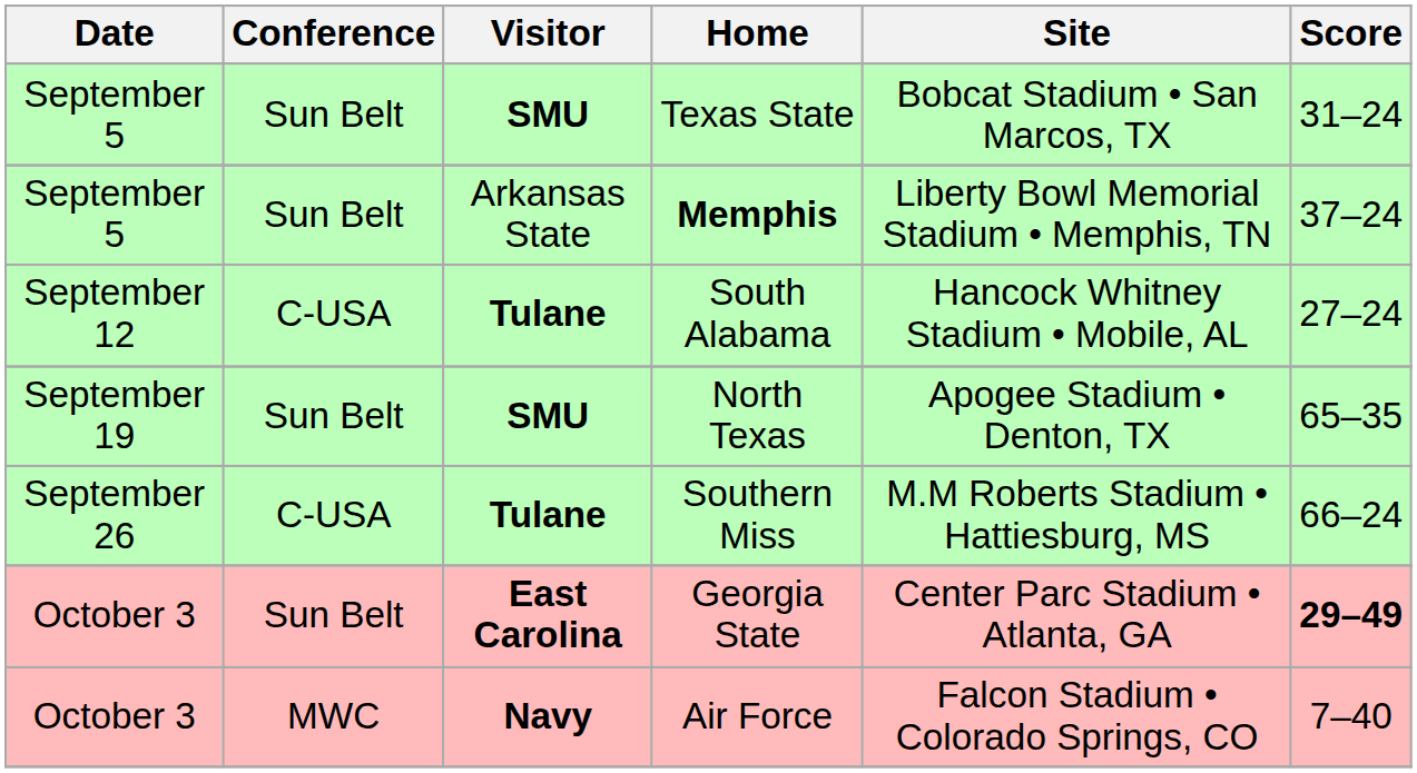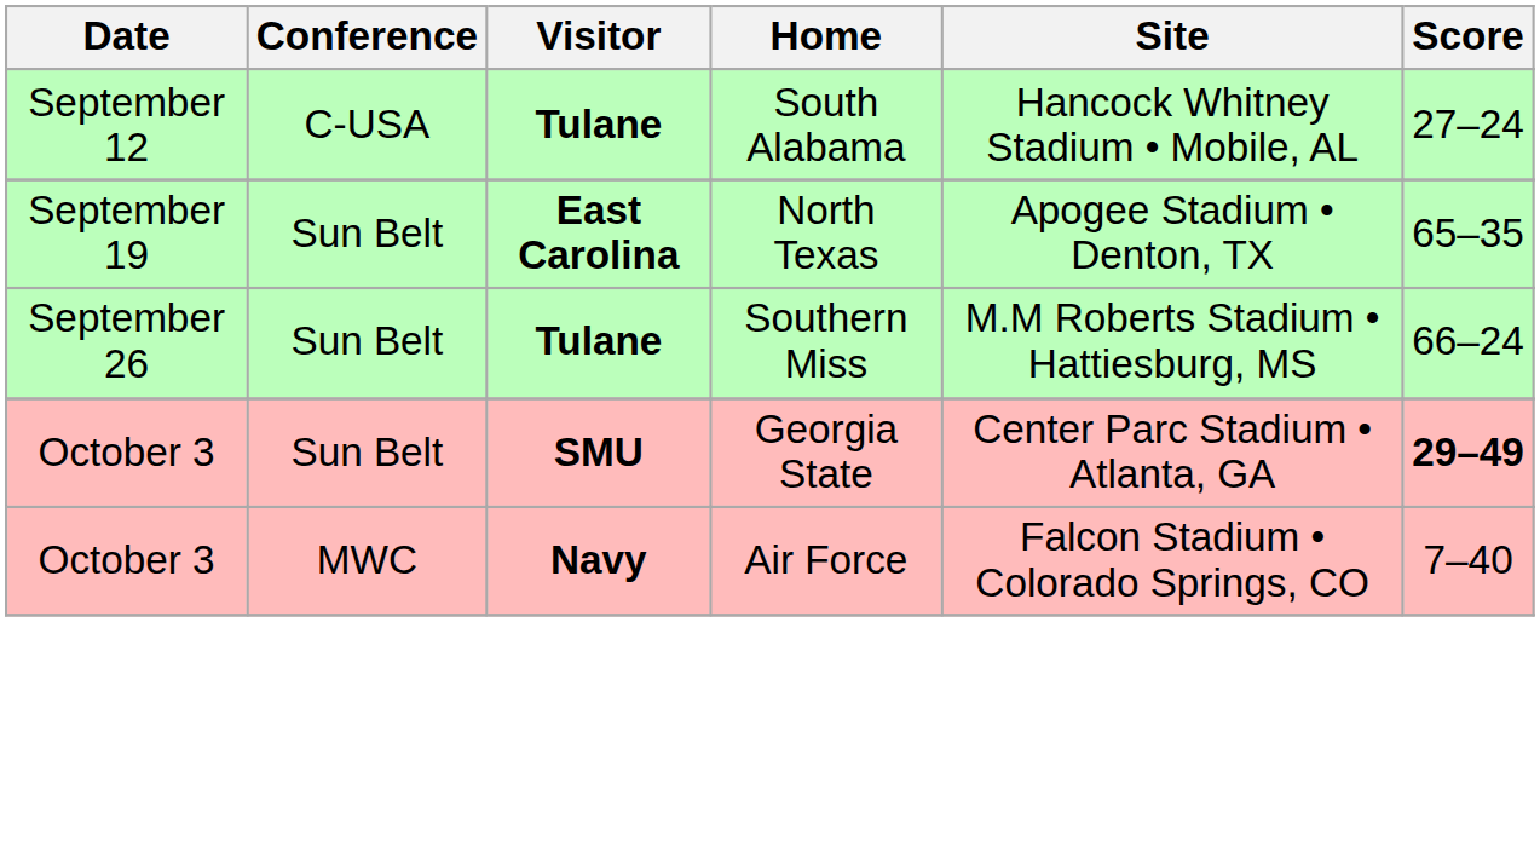- row: September 5 | Sun Belt | SMU | Texas State | Bobcat Stadium • San Marcos, TX | 31–24
- row: September 5 | Sun Belt | Arkansas State | Memphis | Liberty Bowl Memorial Stadium • Memphis, TN | 37–24
North Texas | Visitor: SMU -> East Carolina
Southern Miss | Conference: C-USA -> Sun Belt
Georgia State | Visitor: East Carolina -> SMU
